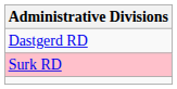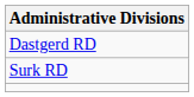row 3 | column 1: pink background -> no background
